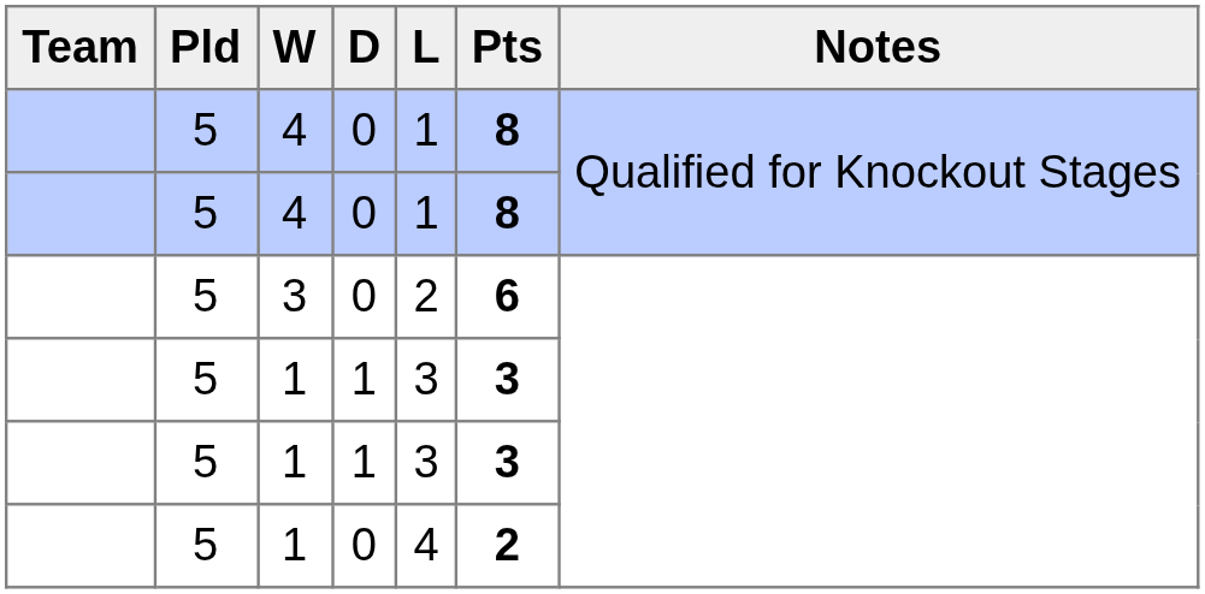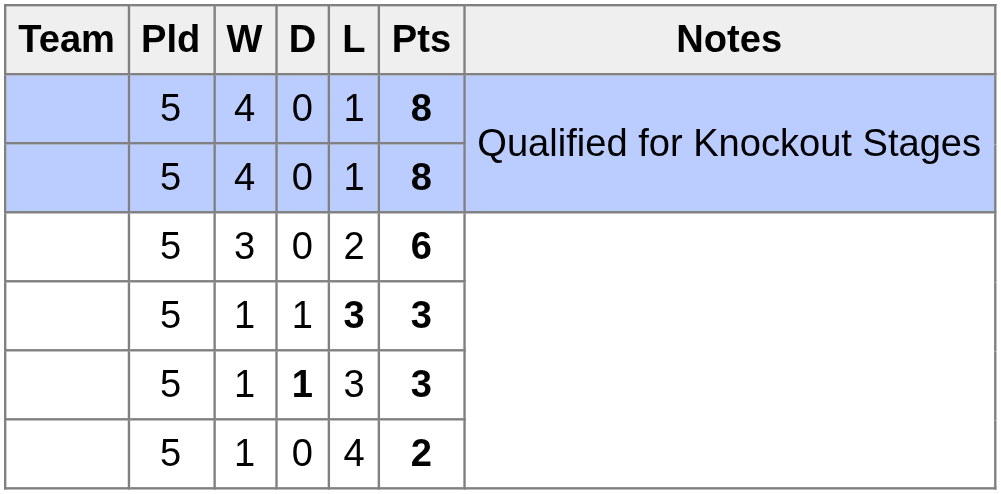row 5 | L: normal -> bold
row 6 | D: normal -> bold
